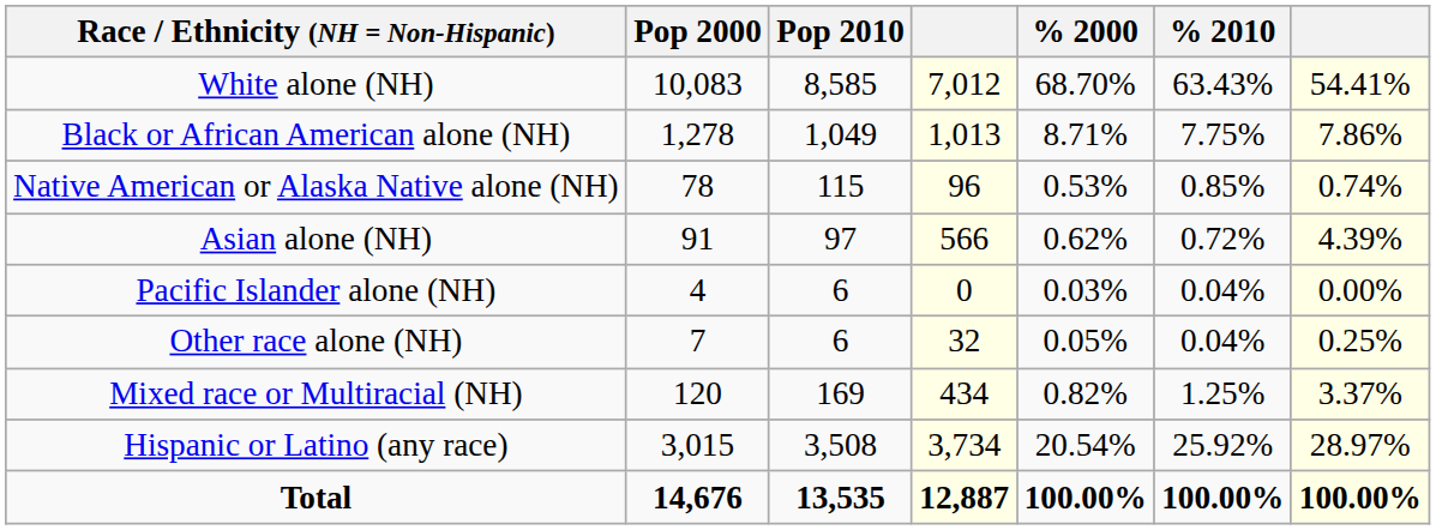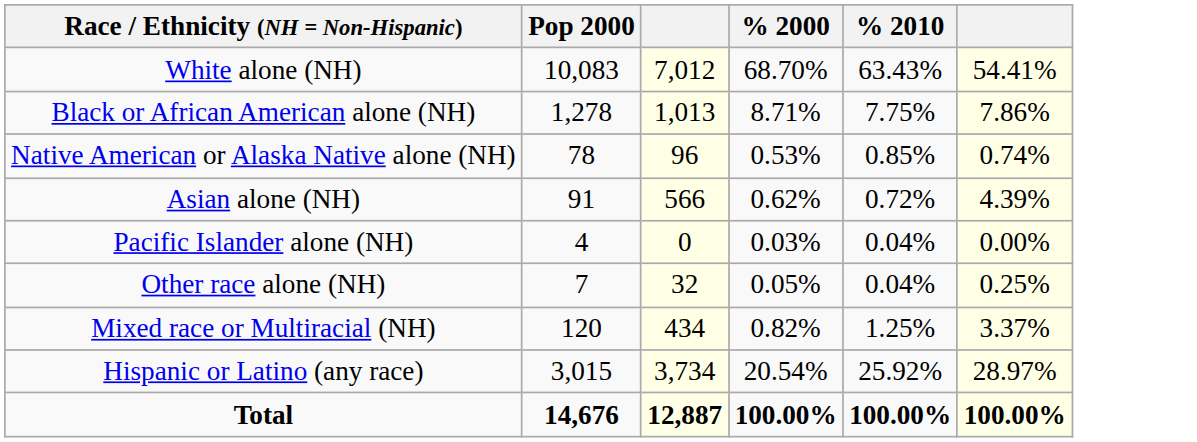- column: Pop 2010 | 8,585 | 1,049 | 115 | 97 | 6 | 6 | 169 | 3,508 | 13,535
